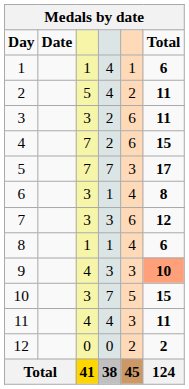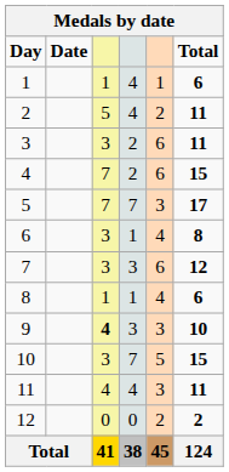9 | column 3: normal -> bold
9 | Total: lightsalmon background -> no background
